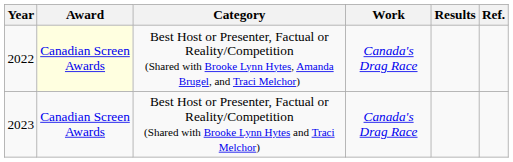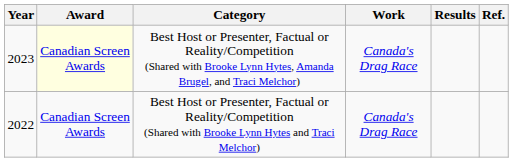row 2 | Year: 2022 -> 2023
row 3 | Year: 2023 -> 2022
